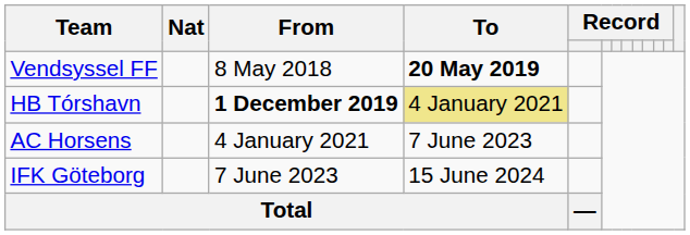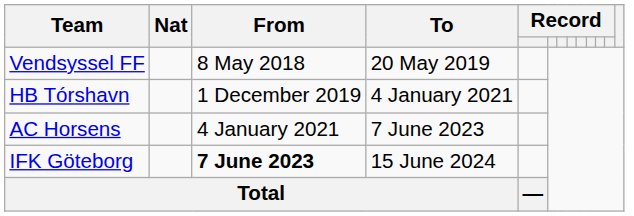Vendsyssel FF | To: bold -> normal
HB Tórshavn | From: bold -> normal
HB Tórshavn | To: khaki background -> no background
IFK Göteborg | From: normal -> bold
